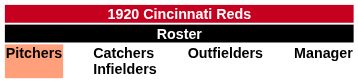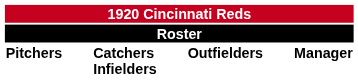Pitchers | column 1: lightsalmon background -> no background
